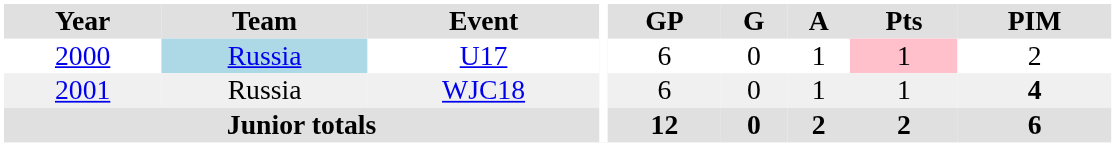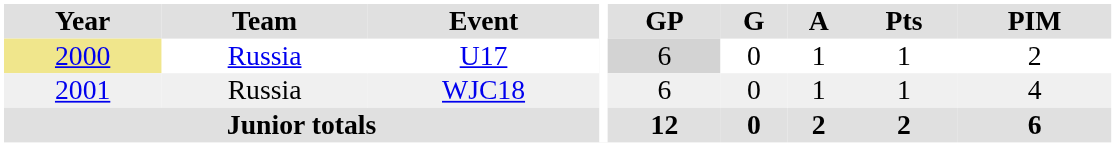U17 | Year: no background -> khaki background
U17 | Team: lightblue background -> no background
U17 | GP: no background -> lightgrey background
U17 | Pts: pink background -> no background
WJC18 | PIM: bold -> normal
